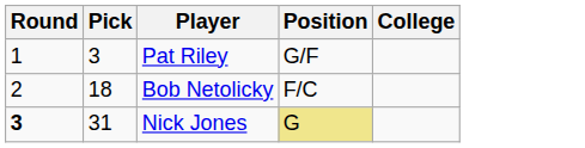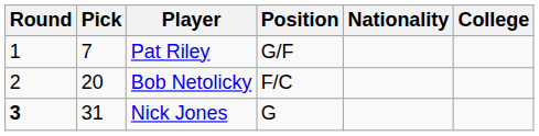+ column: Nationality
Pat Riley | Pick: 3 -> 7
Bob Netolicky | Pick: 18 -> 20
Nick Jones | Position: khaki background -> no background
